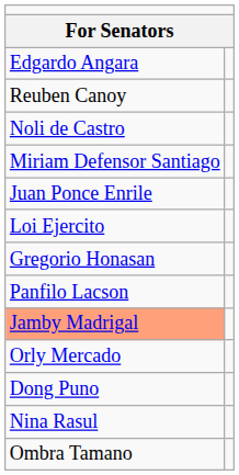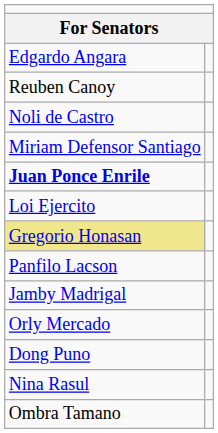Juan Ponce Enrile | column 1: normal -> bold
Gregorio Honasan | column 1: no background -> khaki background
Jamby Madrigal | column 1: lightsalmon background -> no background
